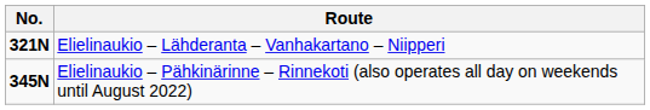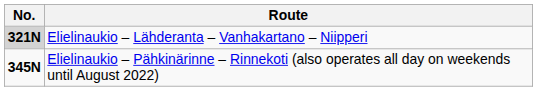Elielinaukio – Lähderanta – Vanhakartano – Niipperi | No.: no background -> lightgrey background
